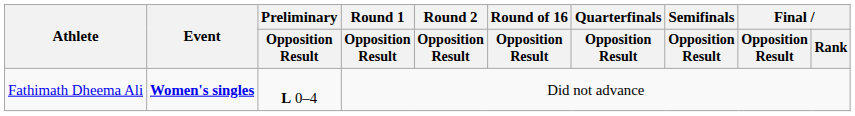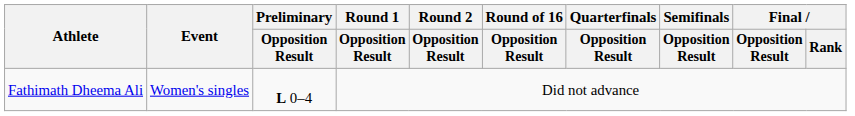Fathimath Dheema Ali | Event: bold -> normal
